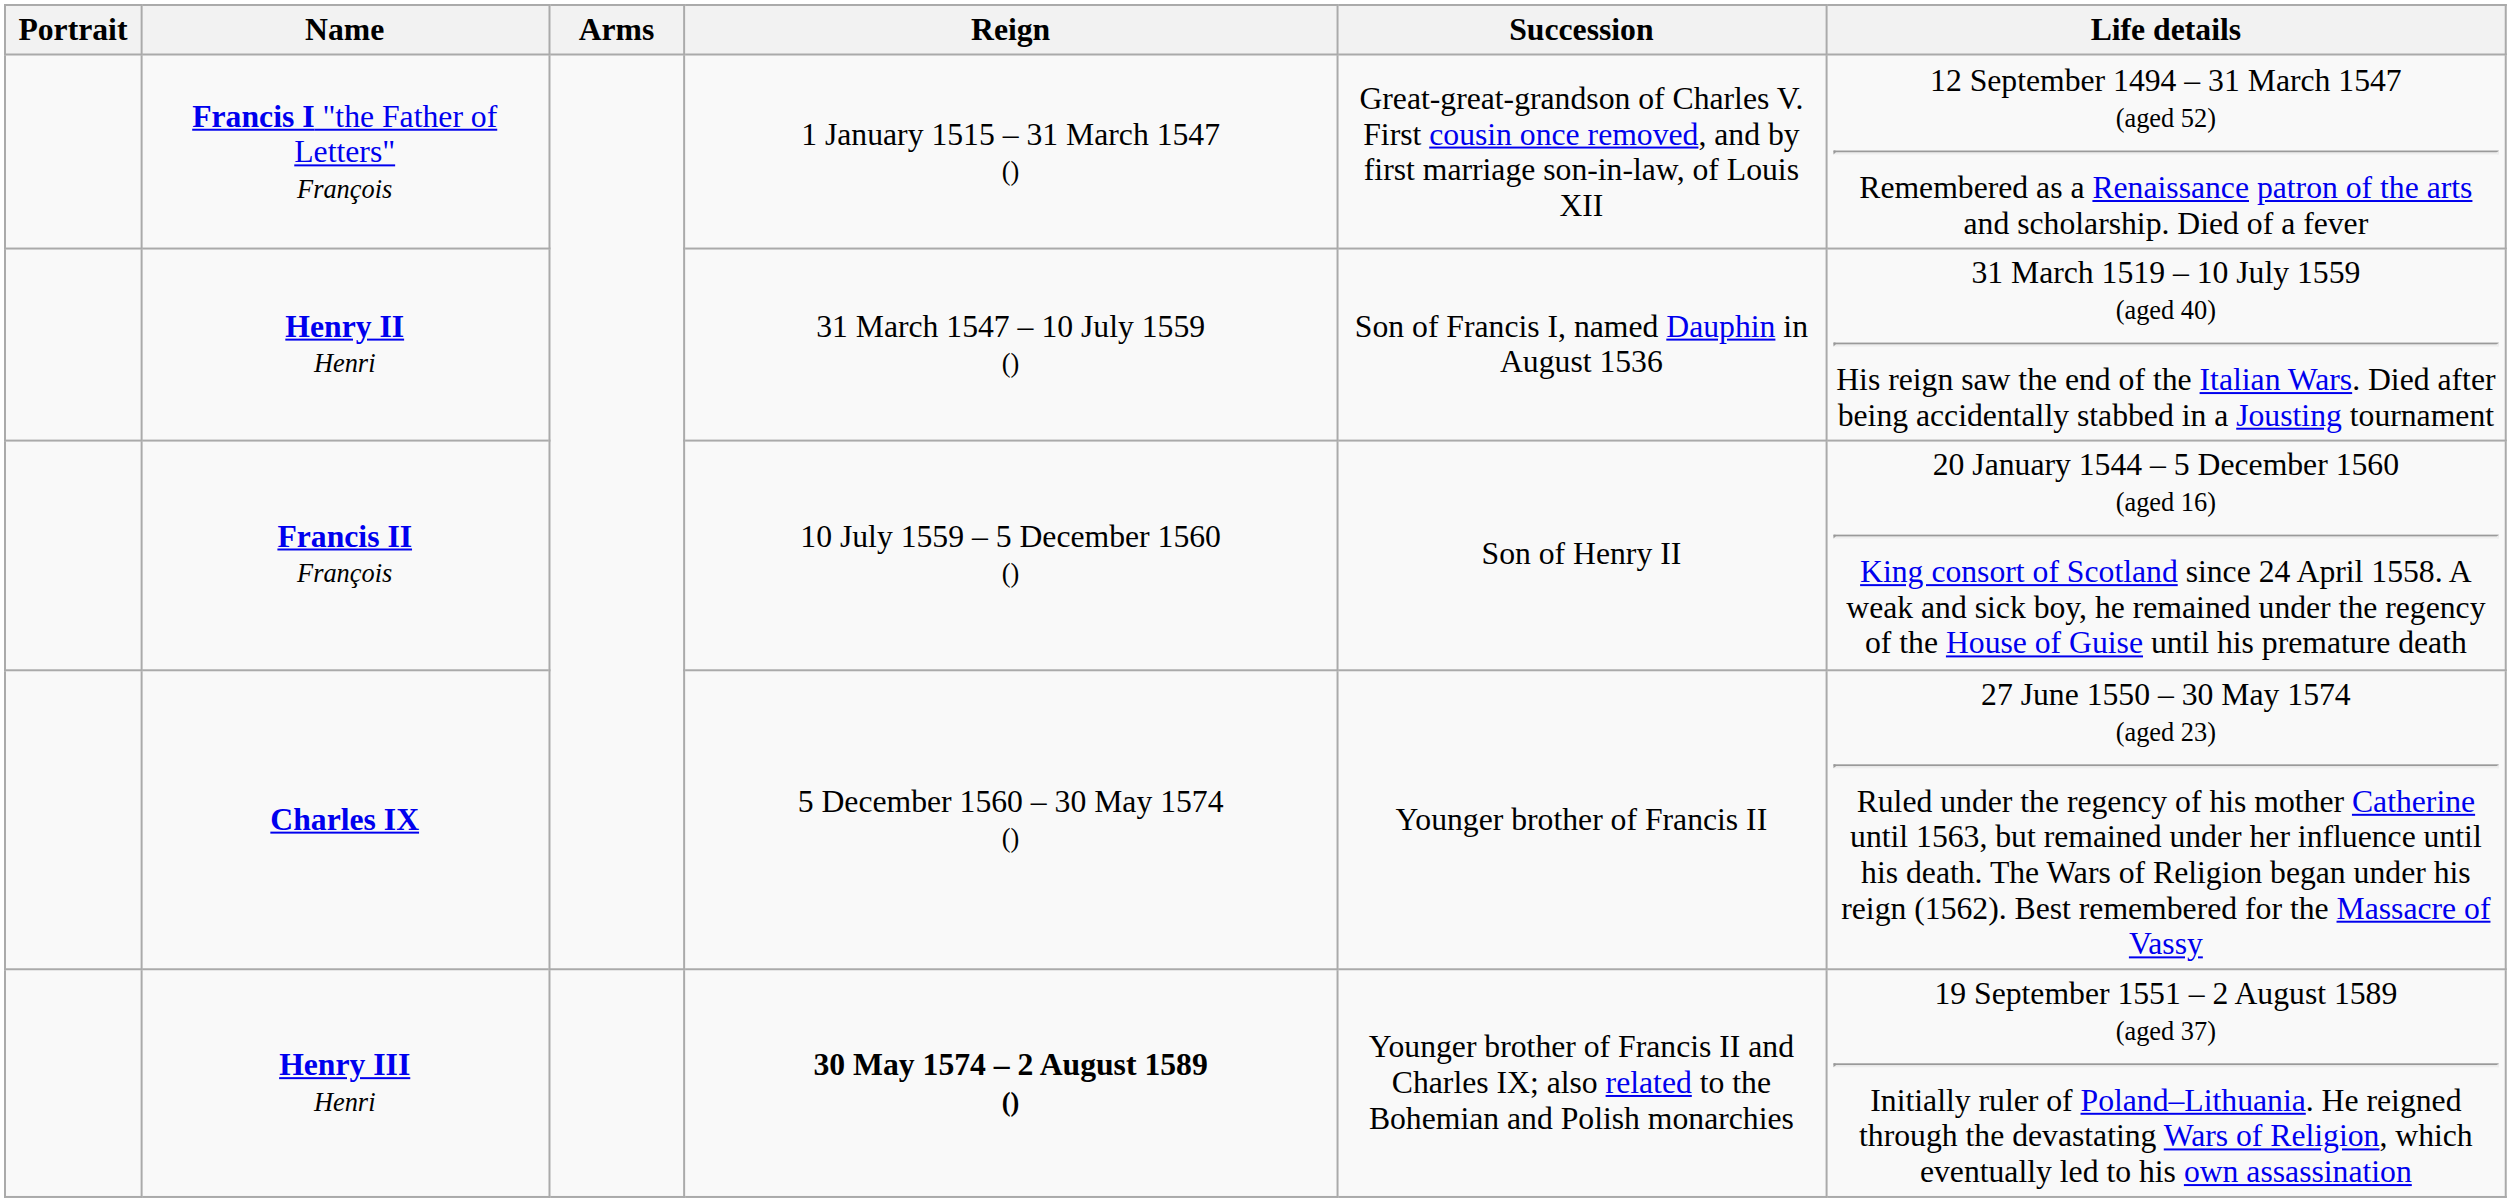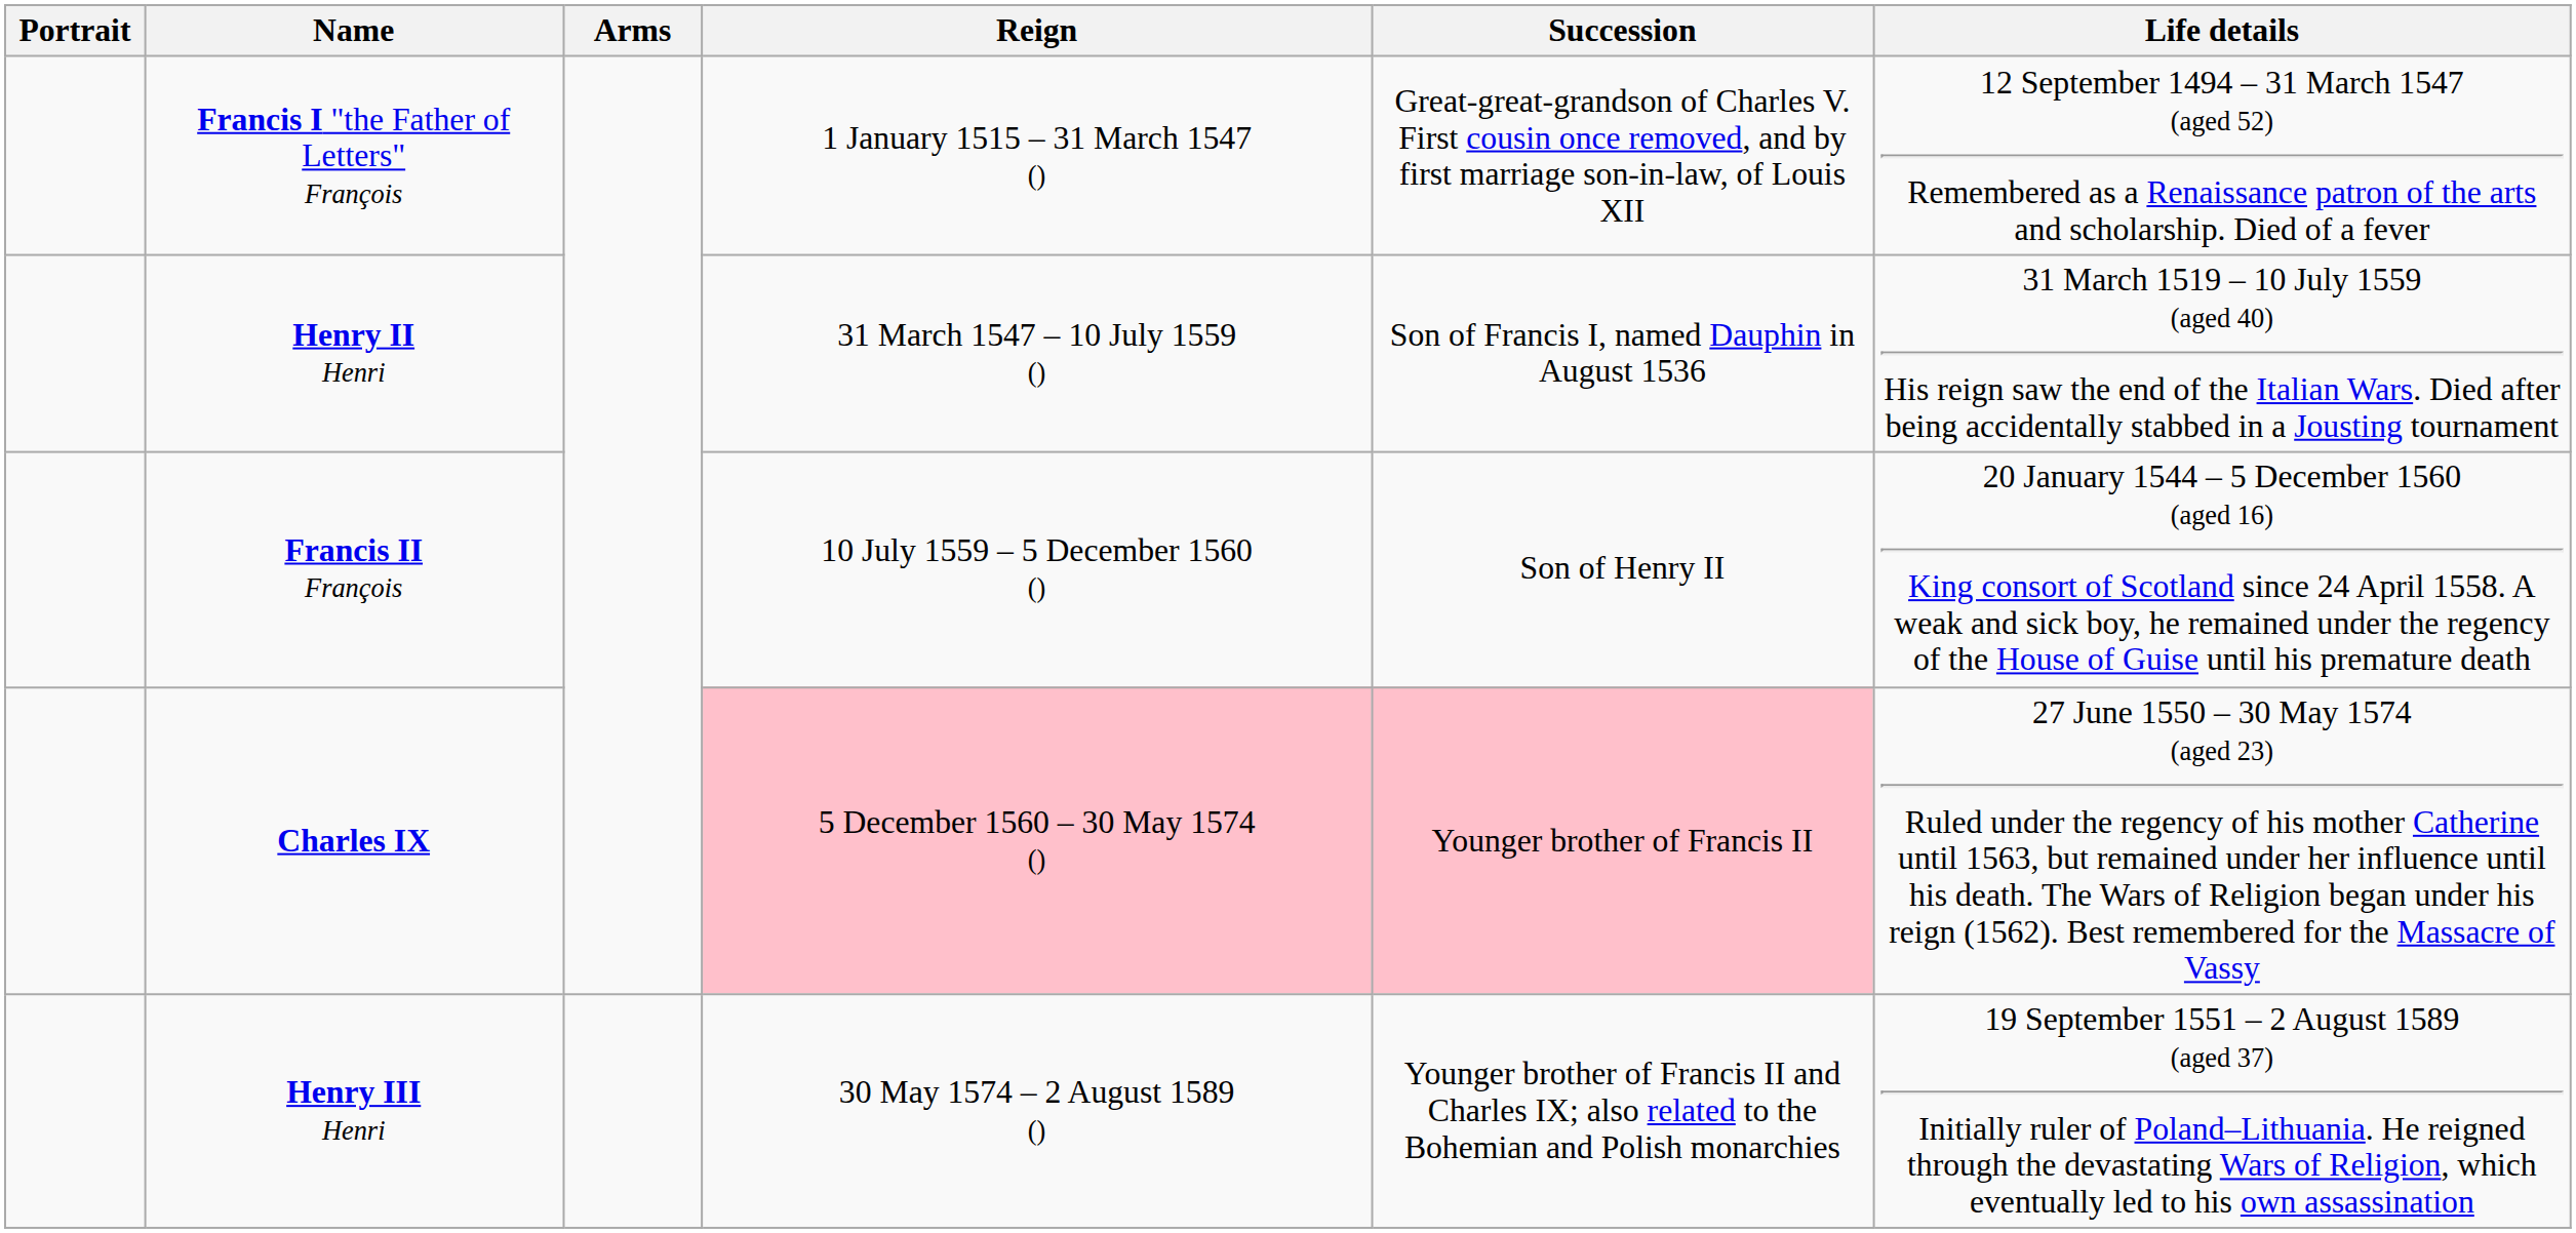Charles IX | Reign: no background -> pink background
Charles IX | Succession: no background -> pink background
Henry III Henri | Reign: bold -> normal
